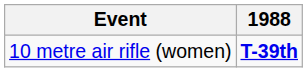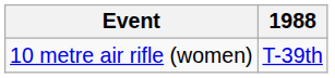10 metre air rifle (women) | 1988: bold -> normal
